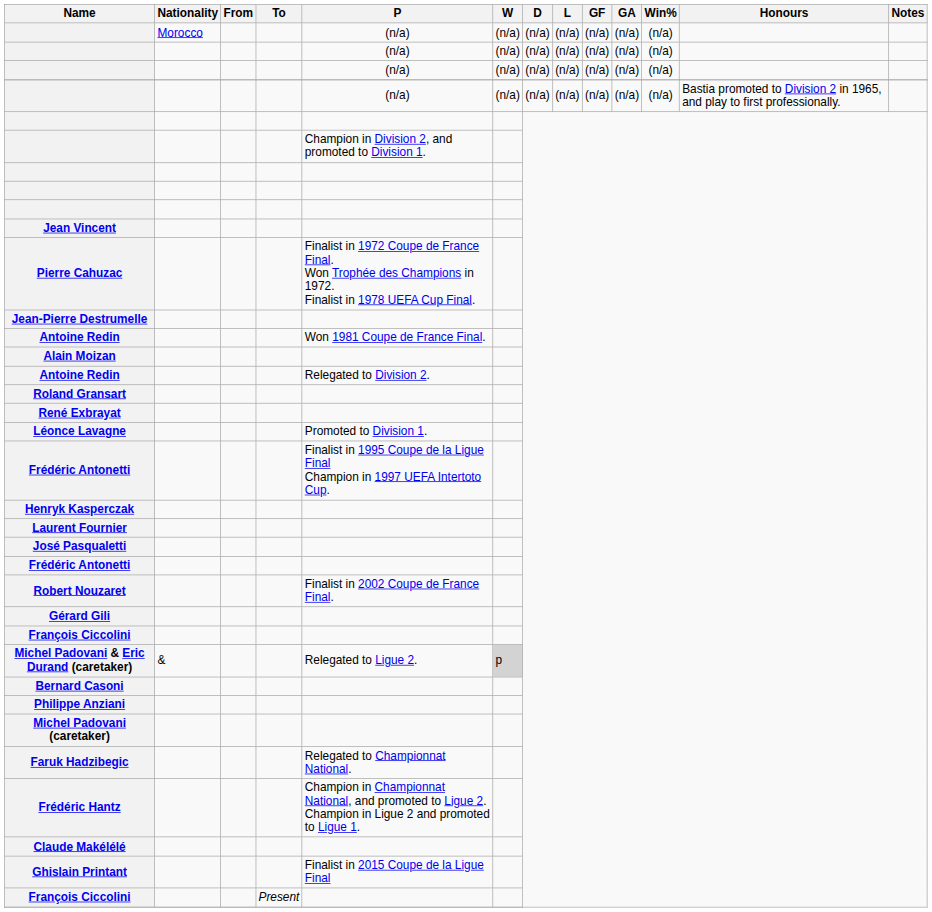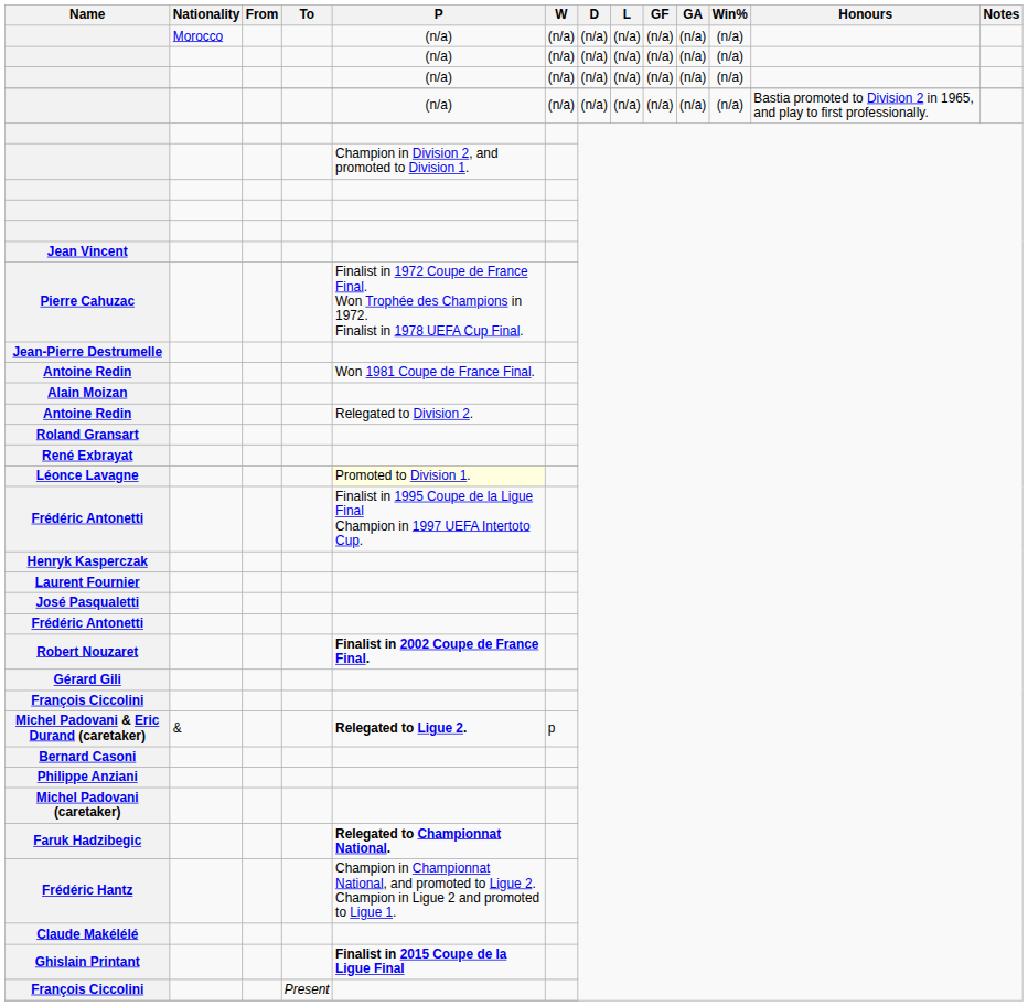Léonce Lavagne | P: no background -> lightyellow background
Robert Nouzaret | P: normal -> bold
Michel Padovani & Eric Durand (caretaker) | P: normal -> bold
Michel Padovani & Eric Durand (caretaker) | W: lightgrey background -> no background
Faruk Hadzibegic | P: normal -> bold
Ghislain Printant | P: normal -> bold
